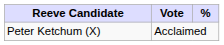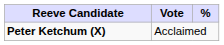Peter Ketchum (X) | Reeve Candidate: normal -> bold
